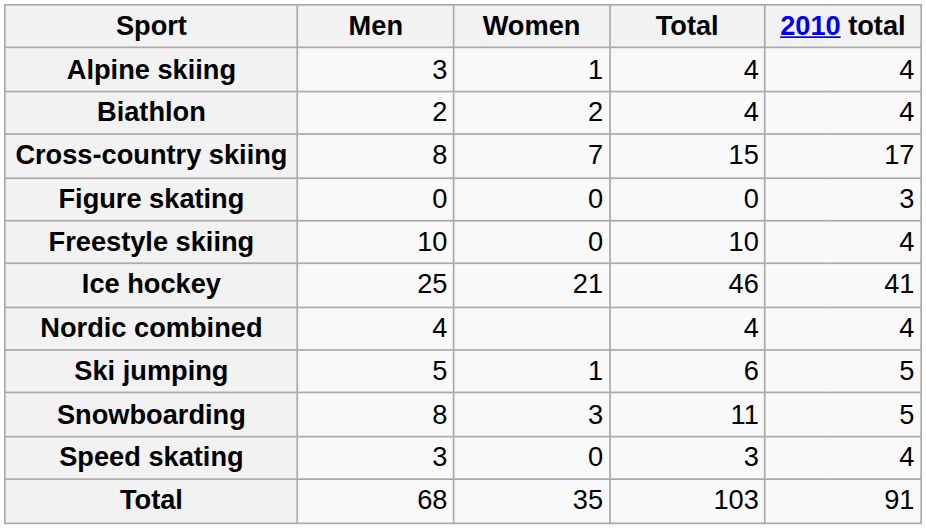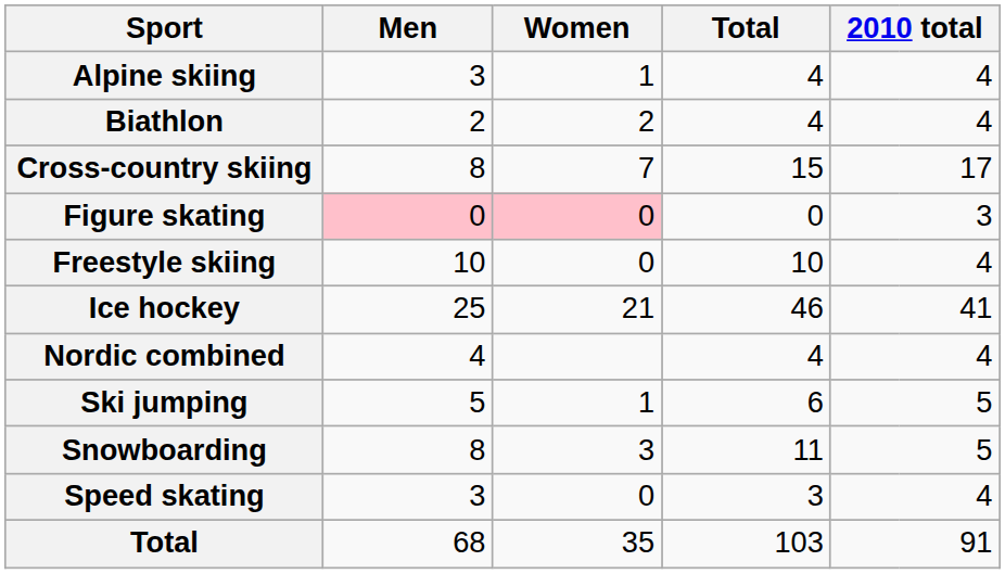Figure skating | Men: no background -> pink background
Figure skating | Women: no background -> pink background
